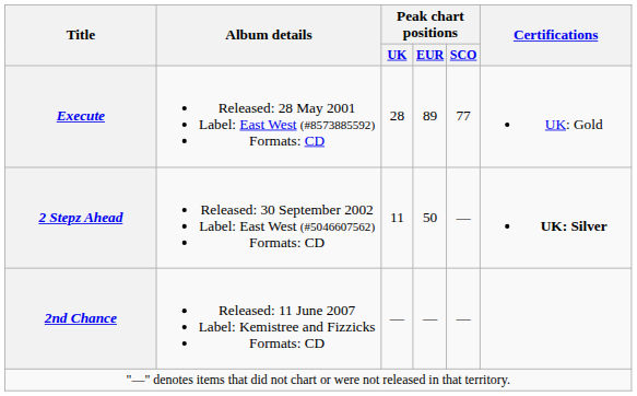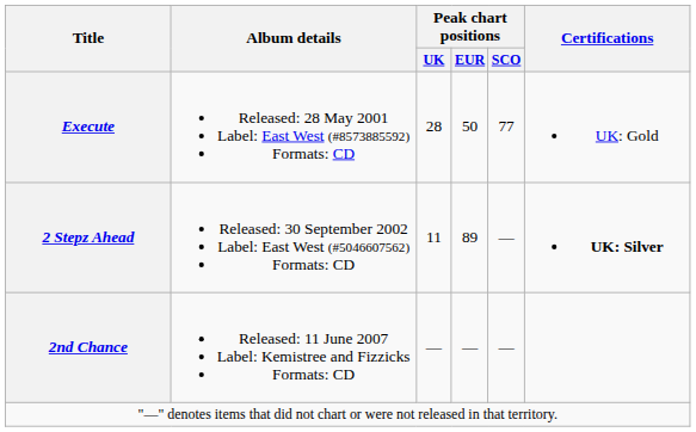Execute | Peak chart positions / EUR: 89 -> 50
2 Stepz Ahead | Peak chart positions / EUR: 50 -> 89
